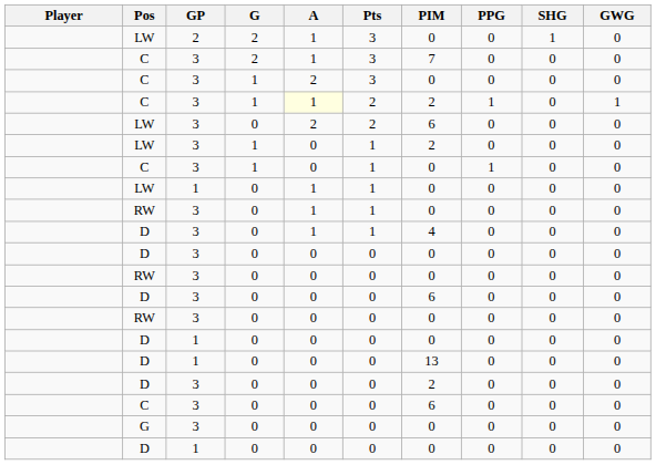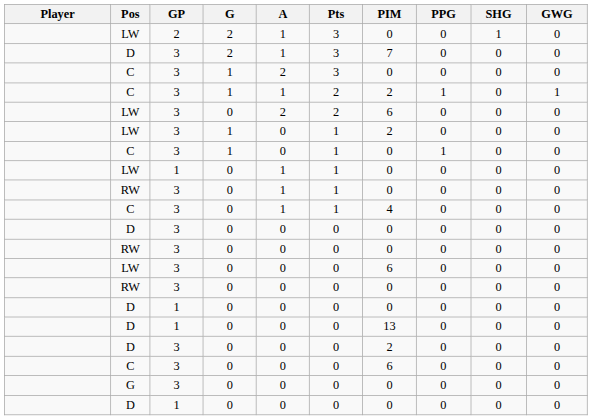row 3 | Pos: C -> D
row 5 | A: lightyellow background -> no background
row 11 | Pos: D -> C
row 14 | Pos: D -> LW
